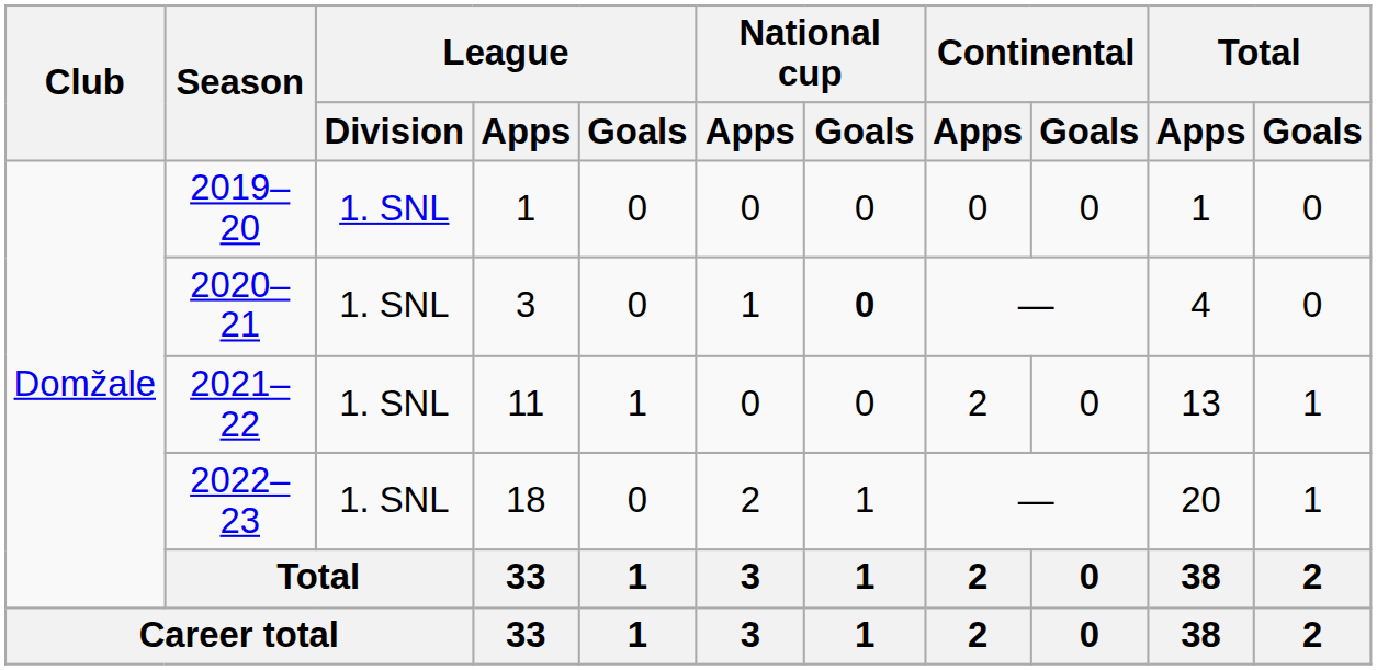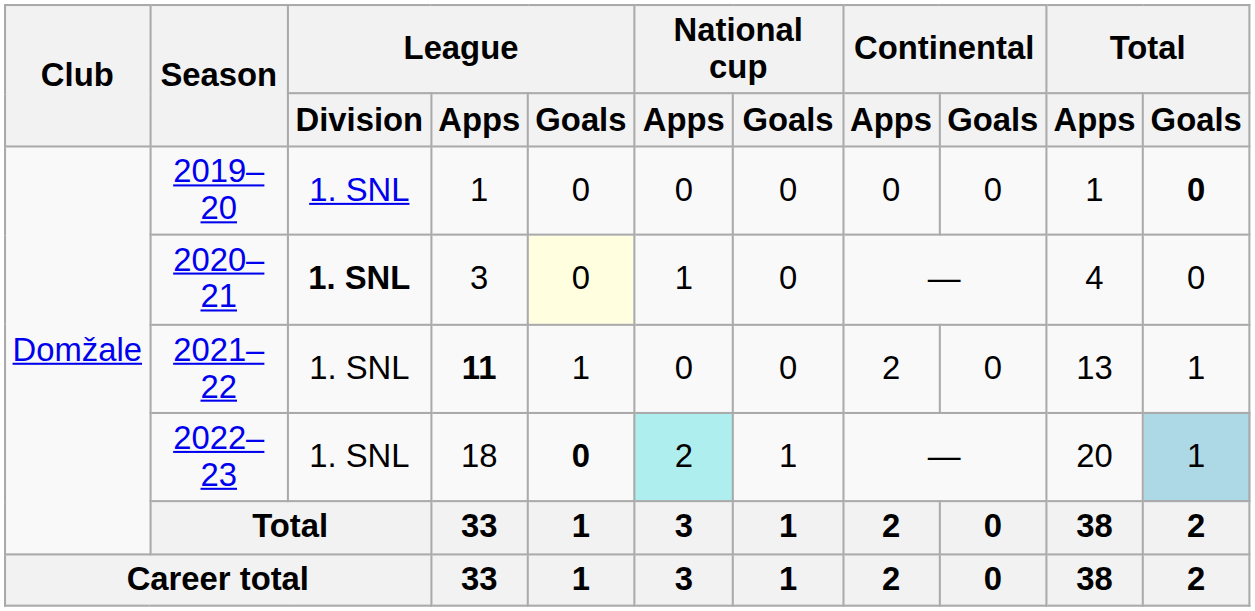2019–20 | Total / Goals: normal -> bold
2020–21 | League / Division: normal -> bold
2020–21 | League / Goals: no background -> lightyellow background
2020–21 | National cup / Goals: bold -> normal
2021–22 | League / Apps: normal -> bold
2022–23 | League / Goals: normal -> bold
2022–23 | National cup / Apps: no background -> paleturquoise background
2022–23 | Total / Goals: no background -> lightblue background
